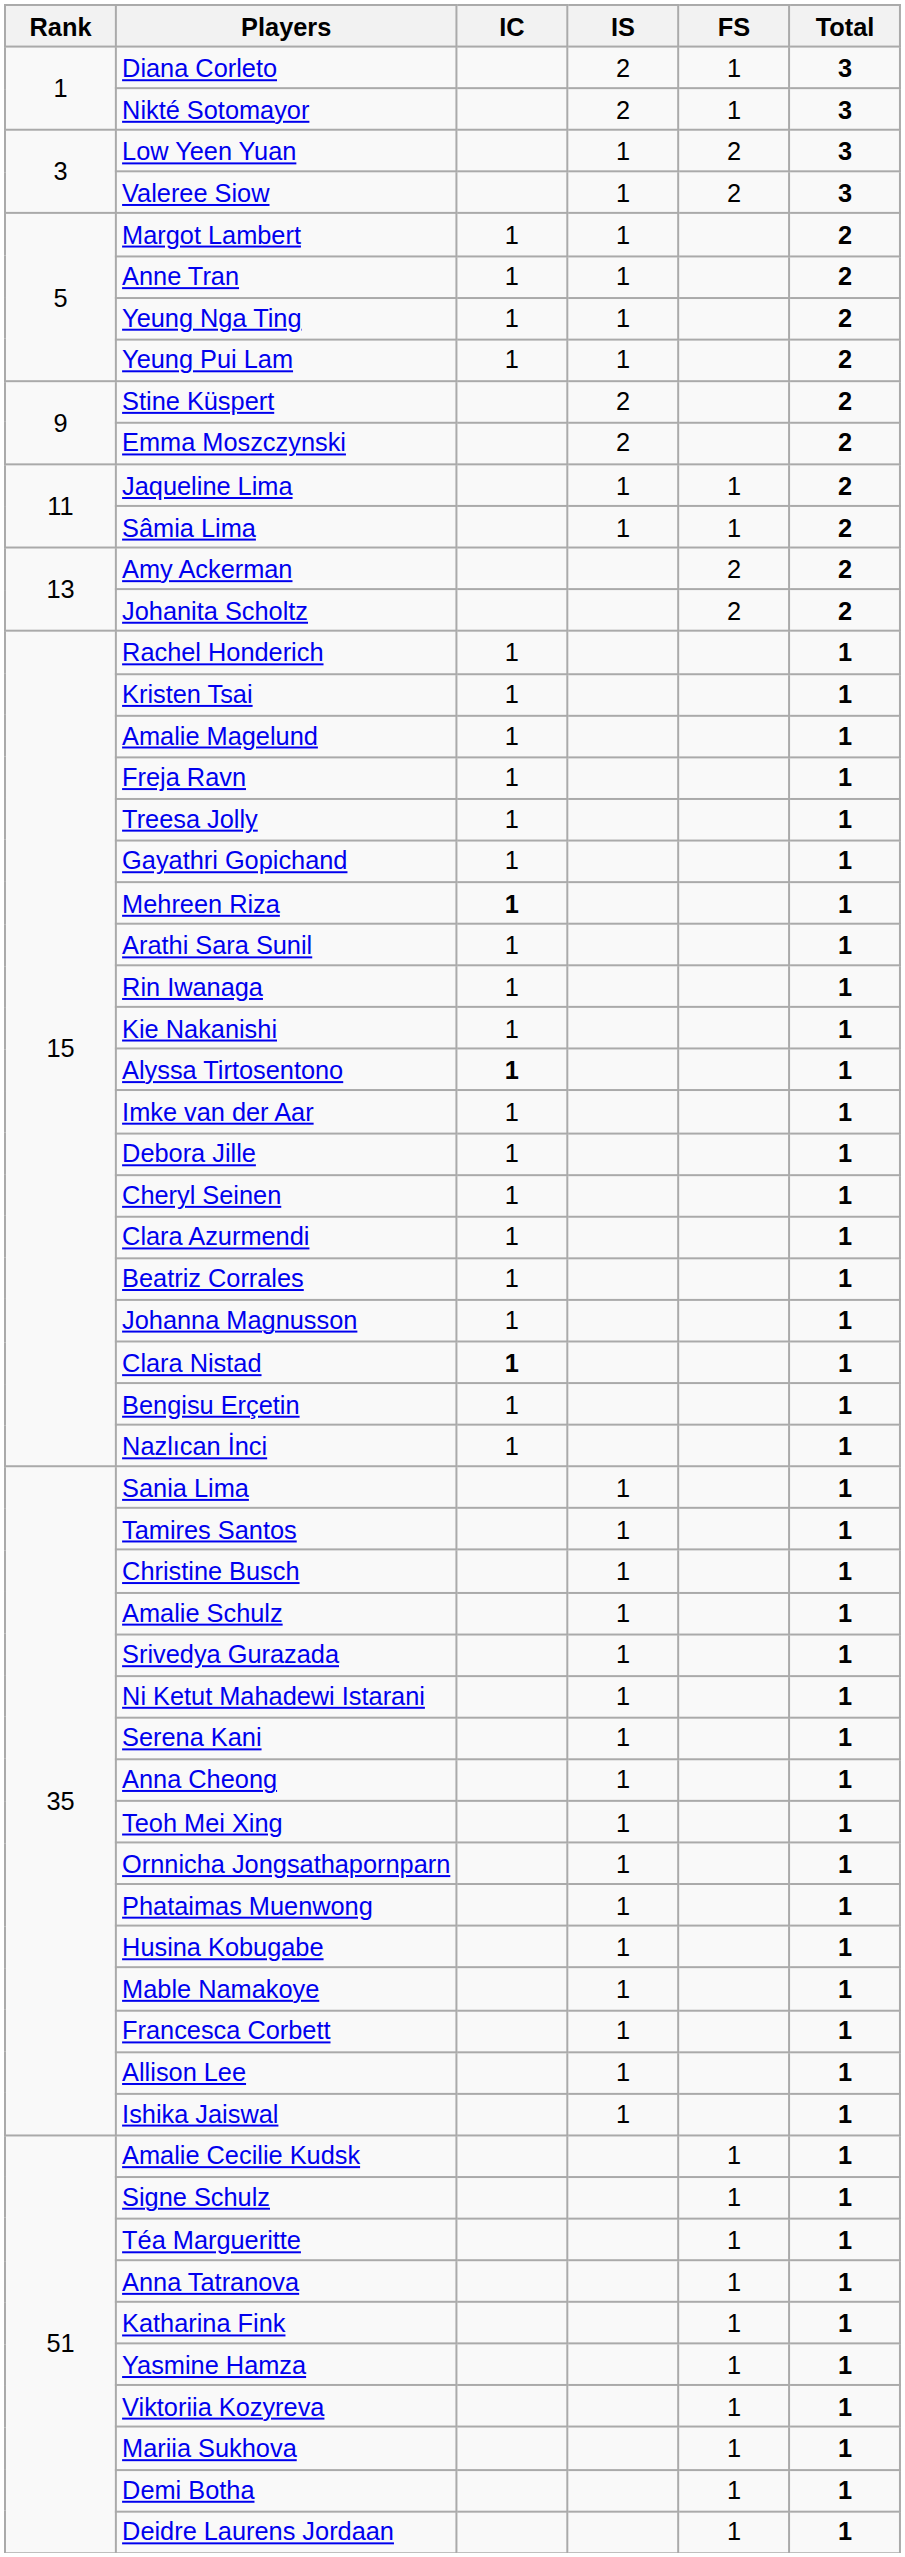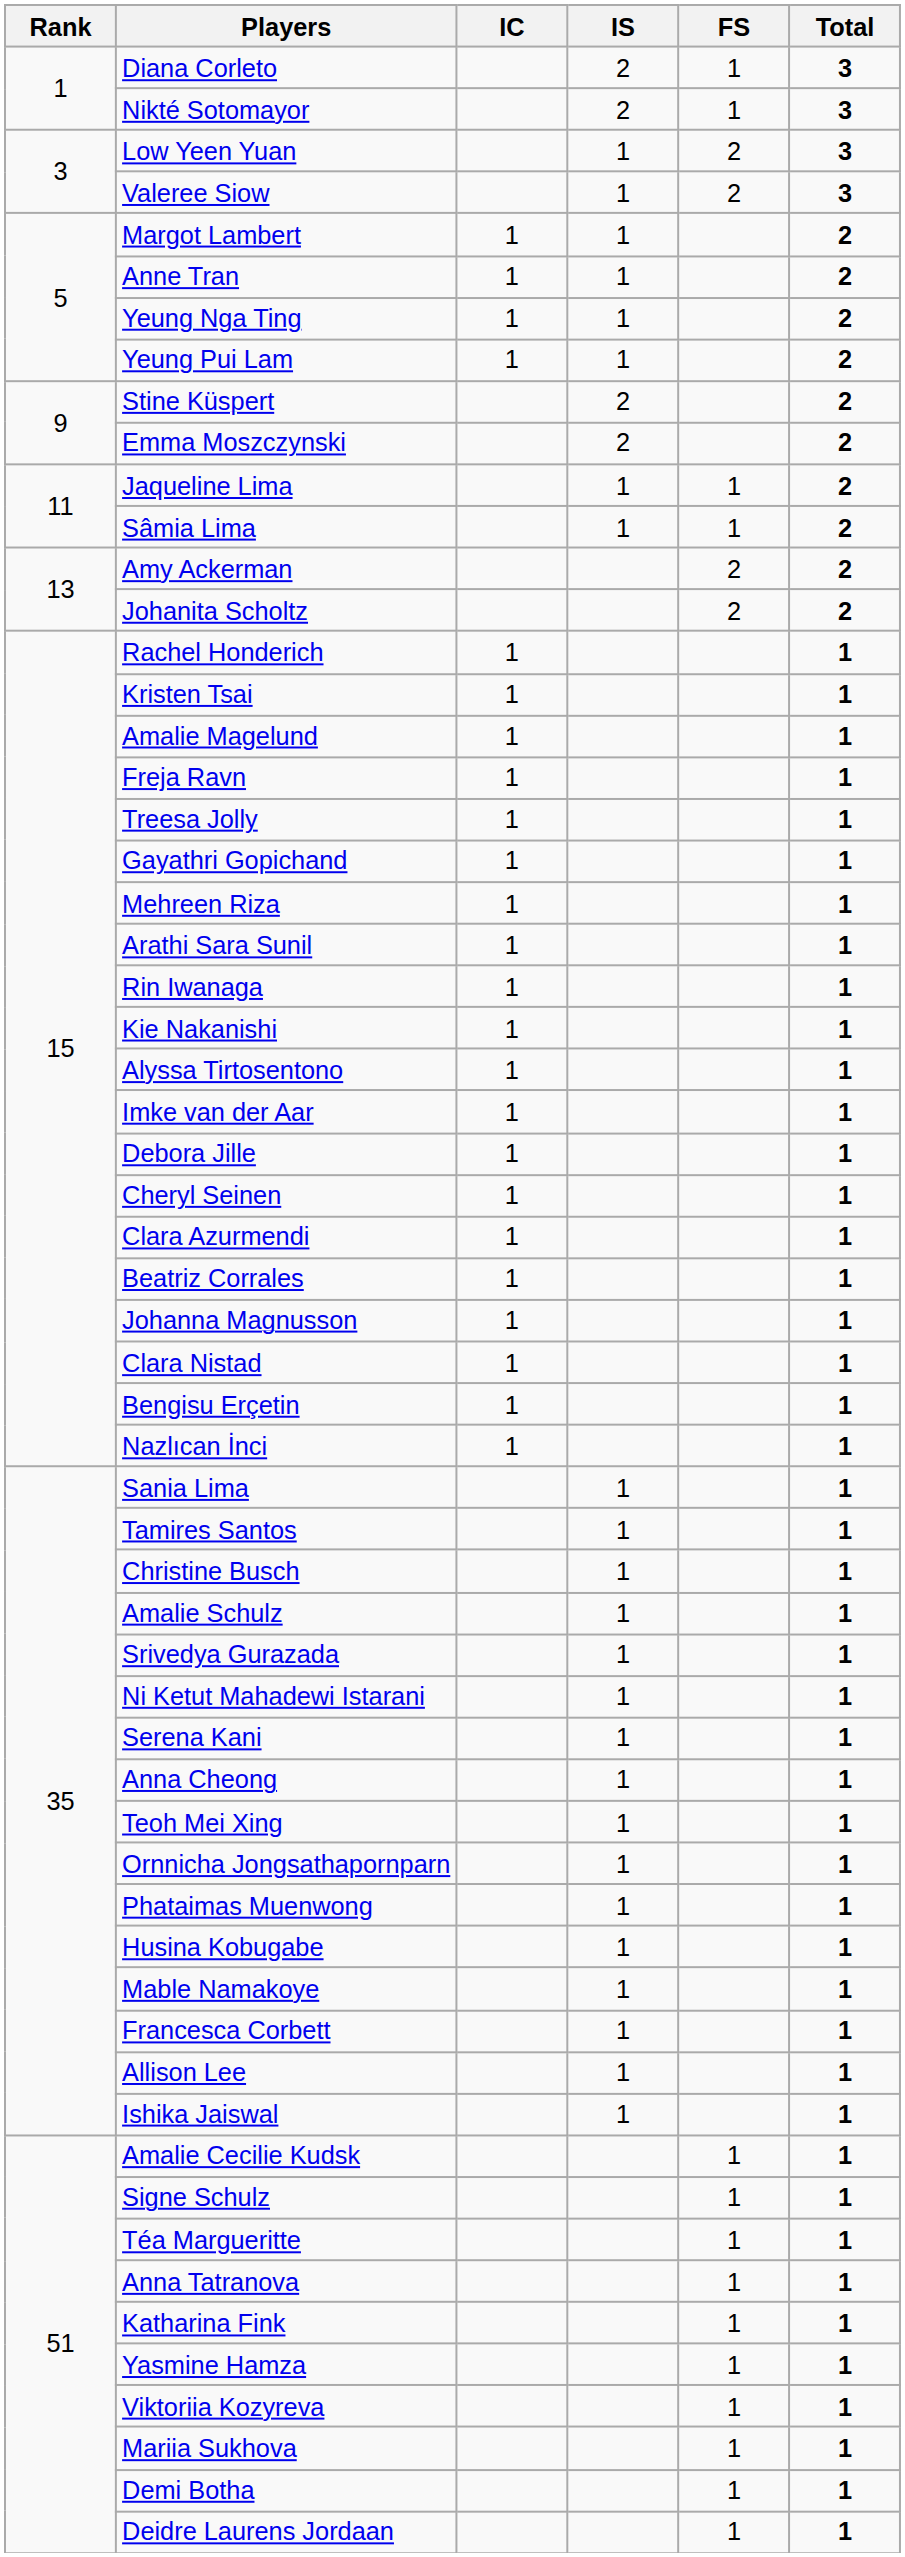Mehreen Riza | IC: bold -> normal
Alyssa Tirtosentono | IC: bold -> normal
Clara Nistad | IC: bold -> normal
